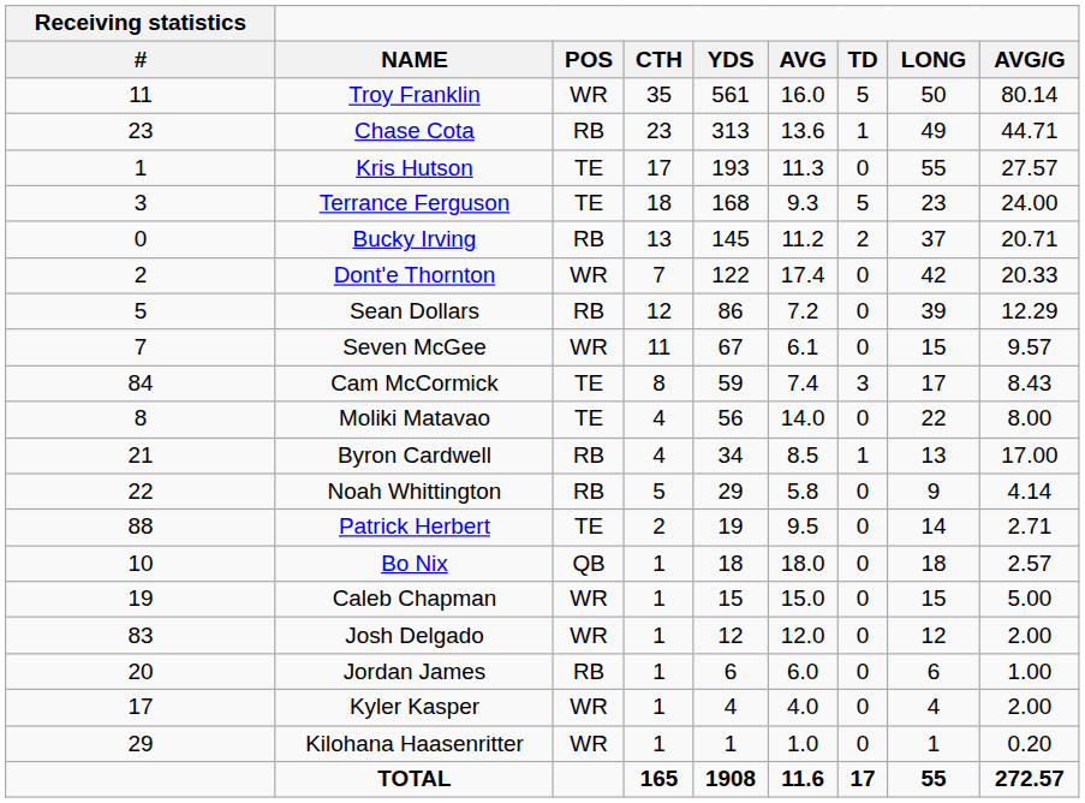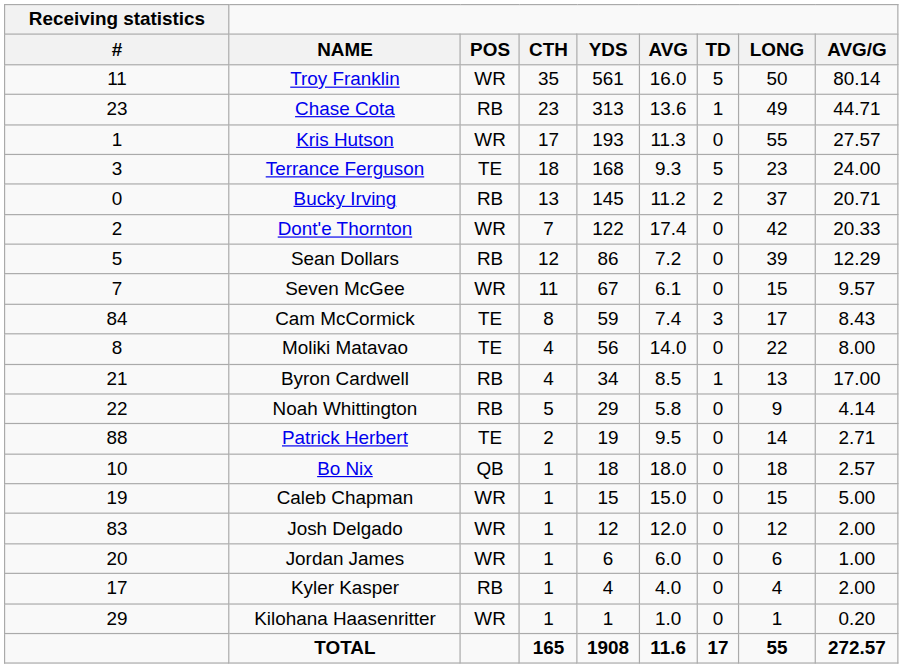Kris Hutson | POS: TE -> WR
Jordan James | POS: RB -> WR
Kyler Kasper | POS: WR -> RB
